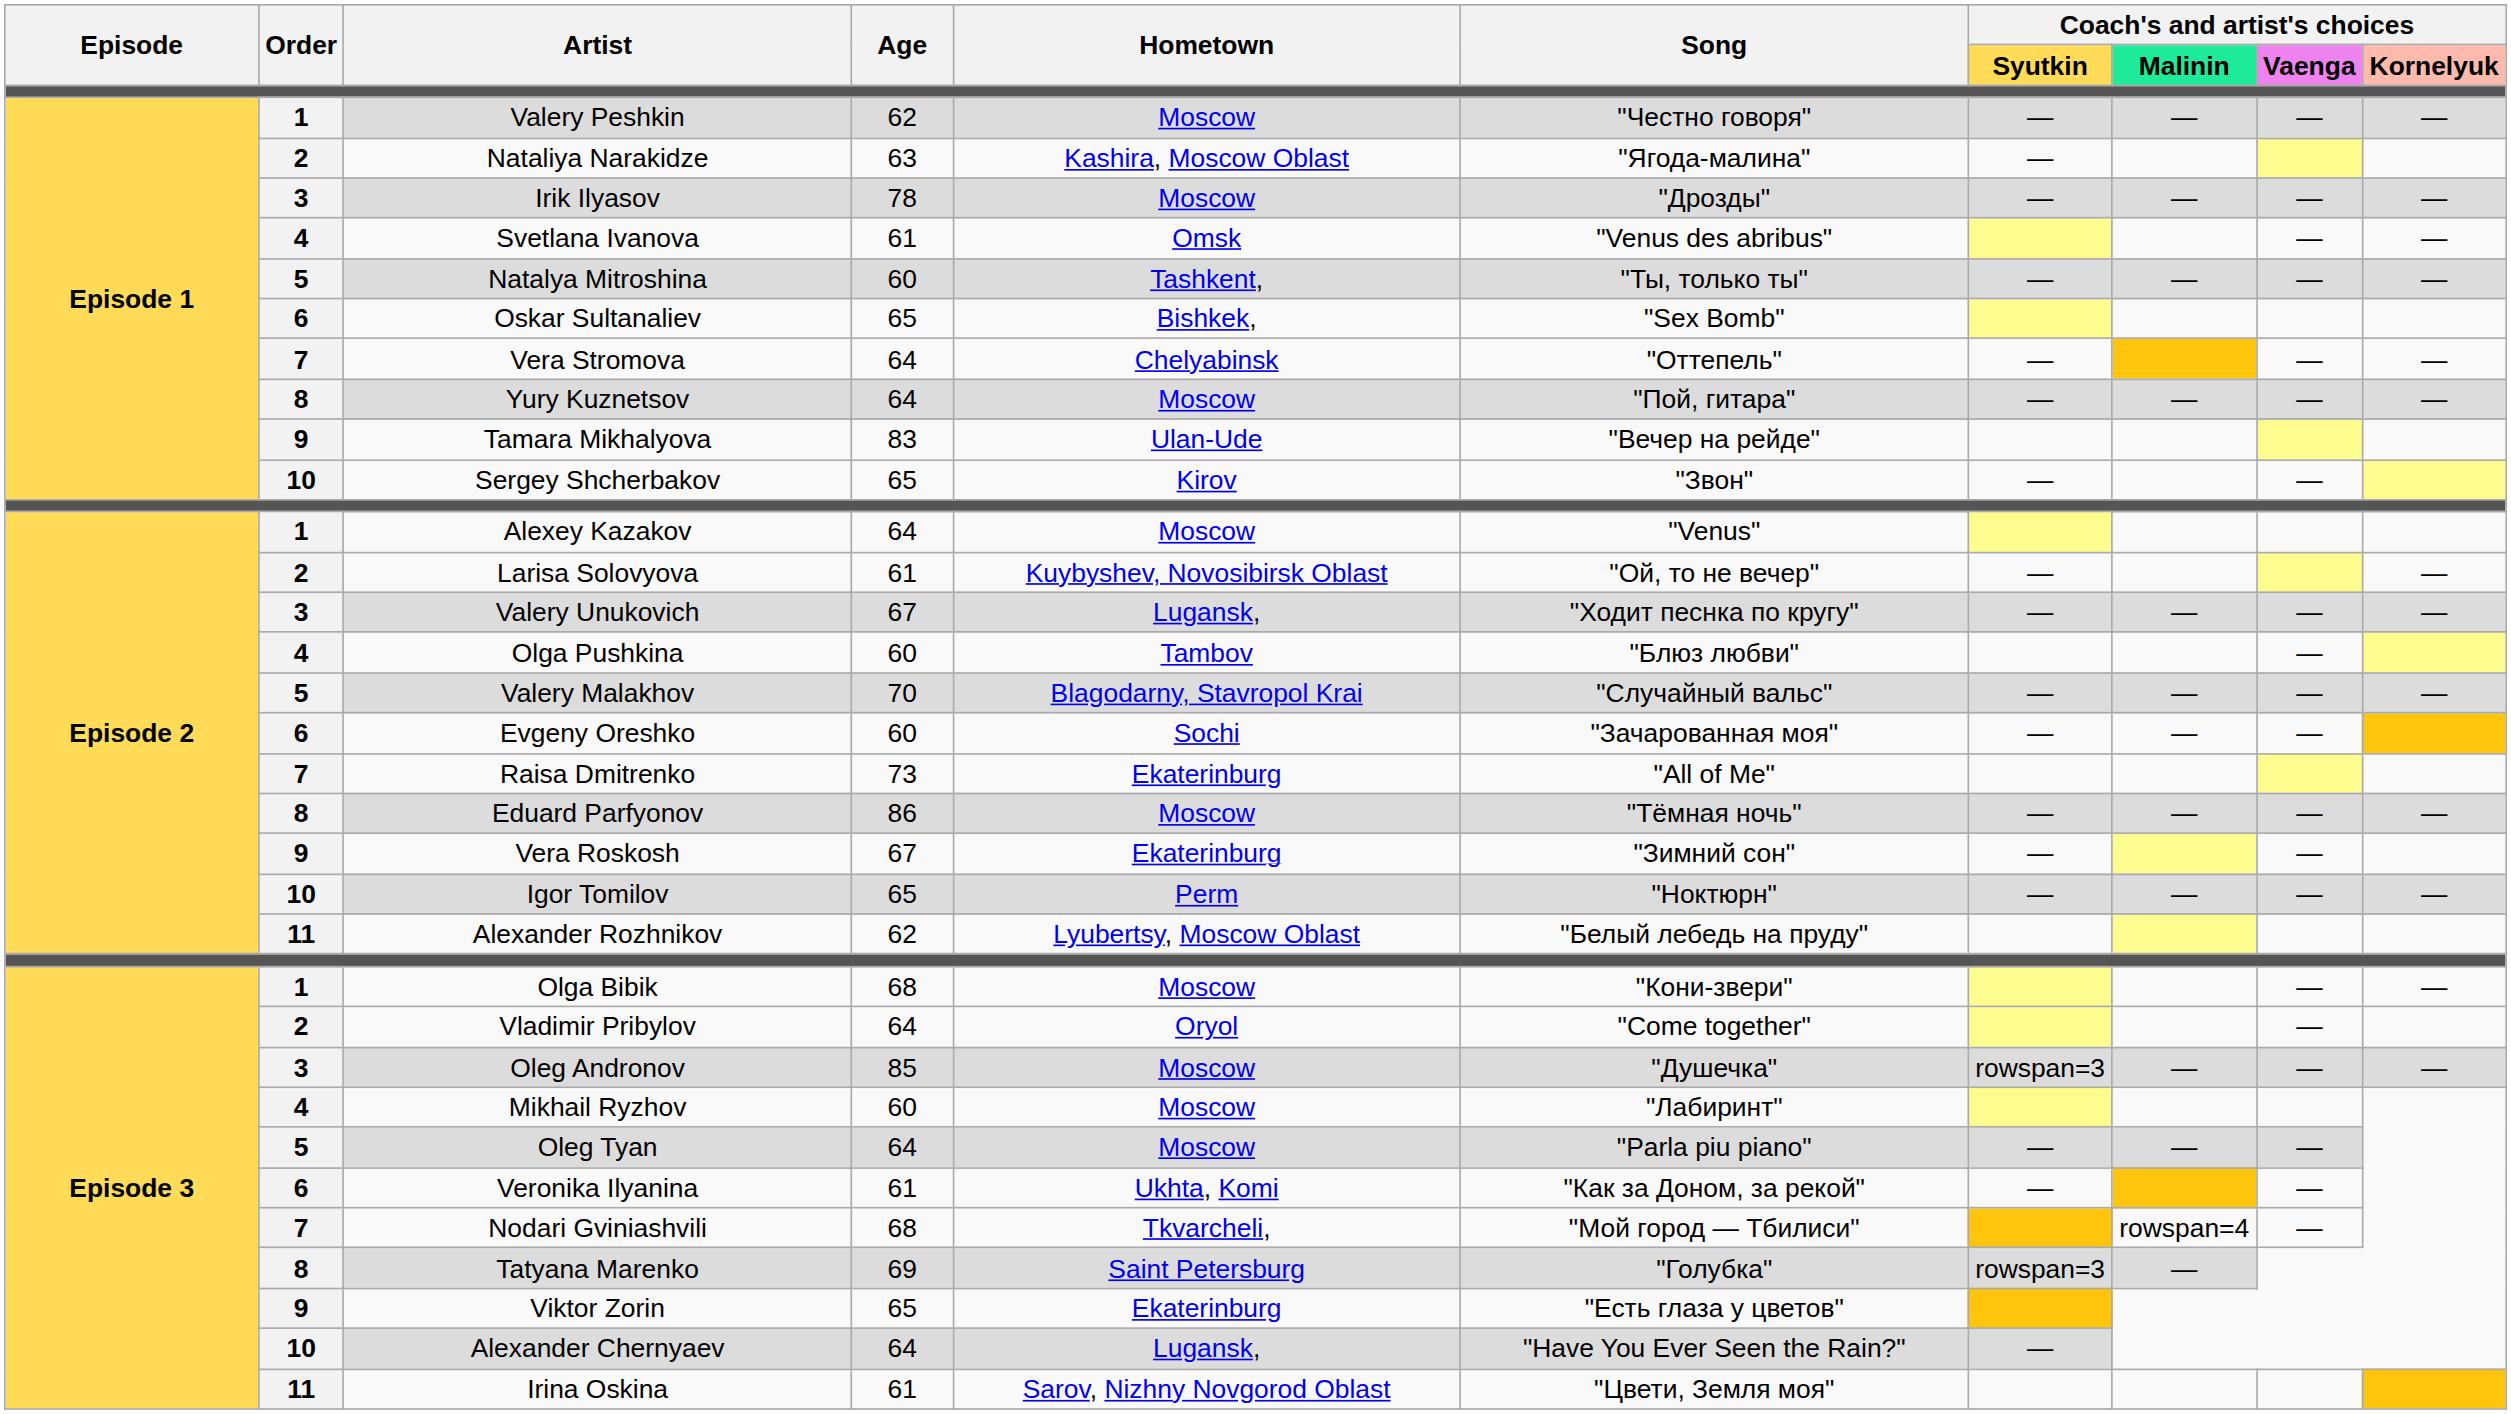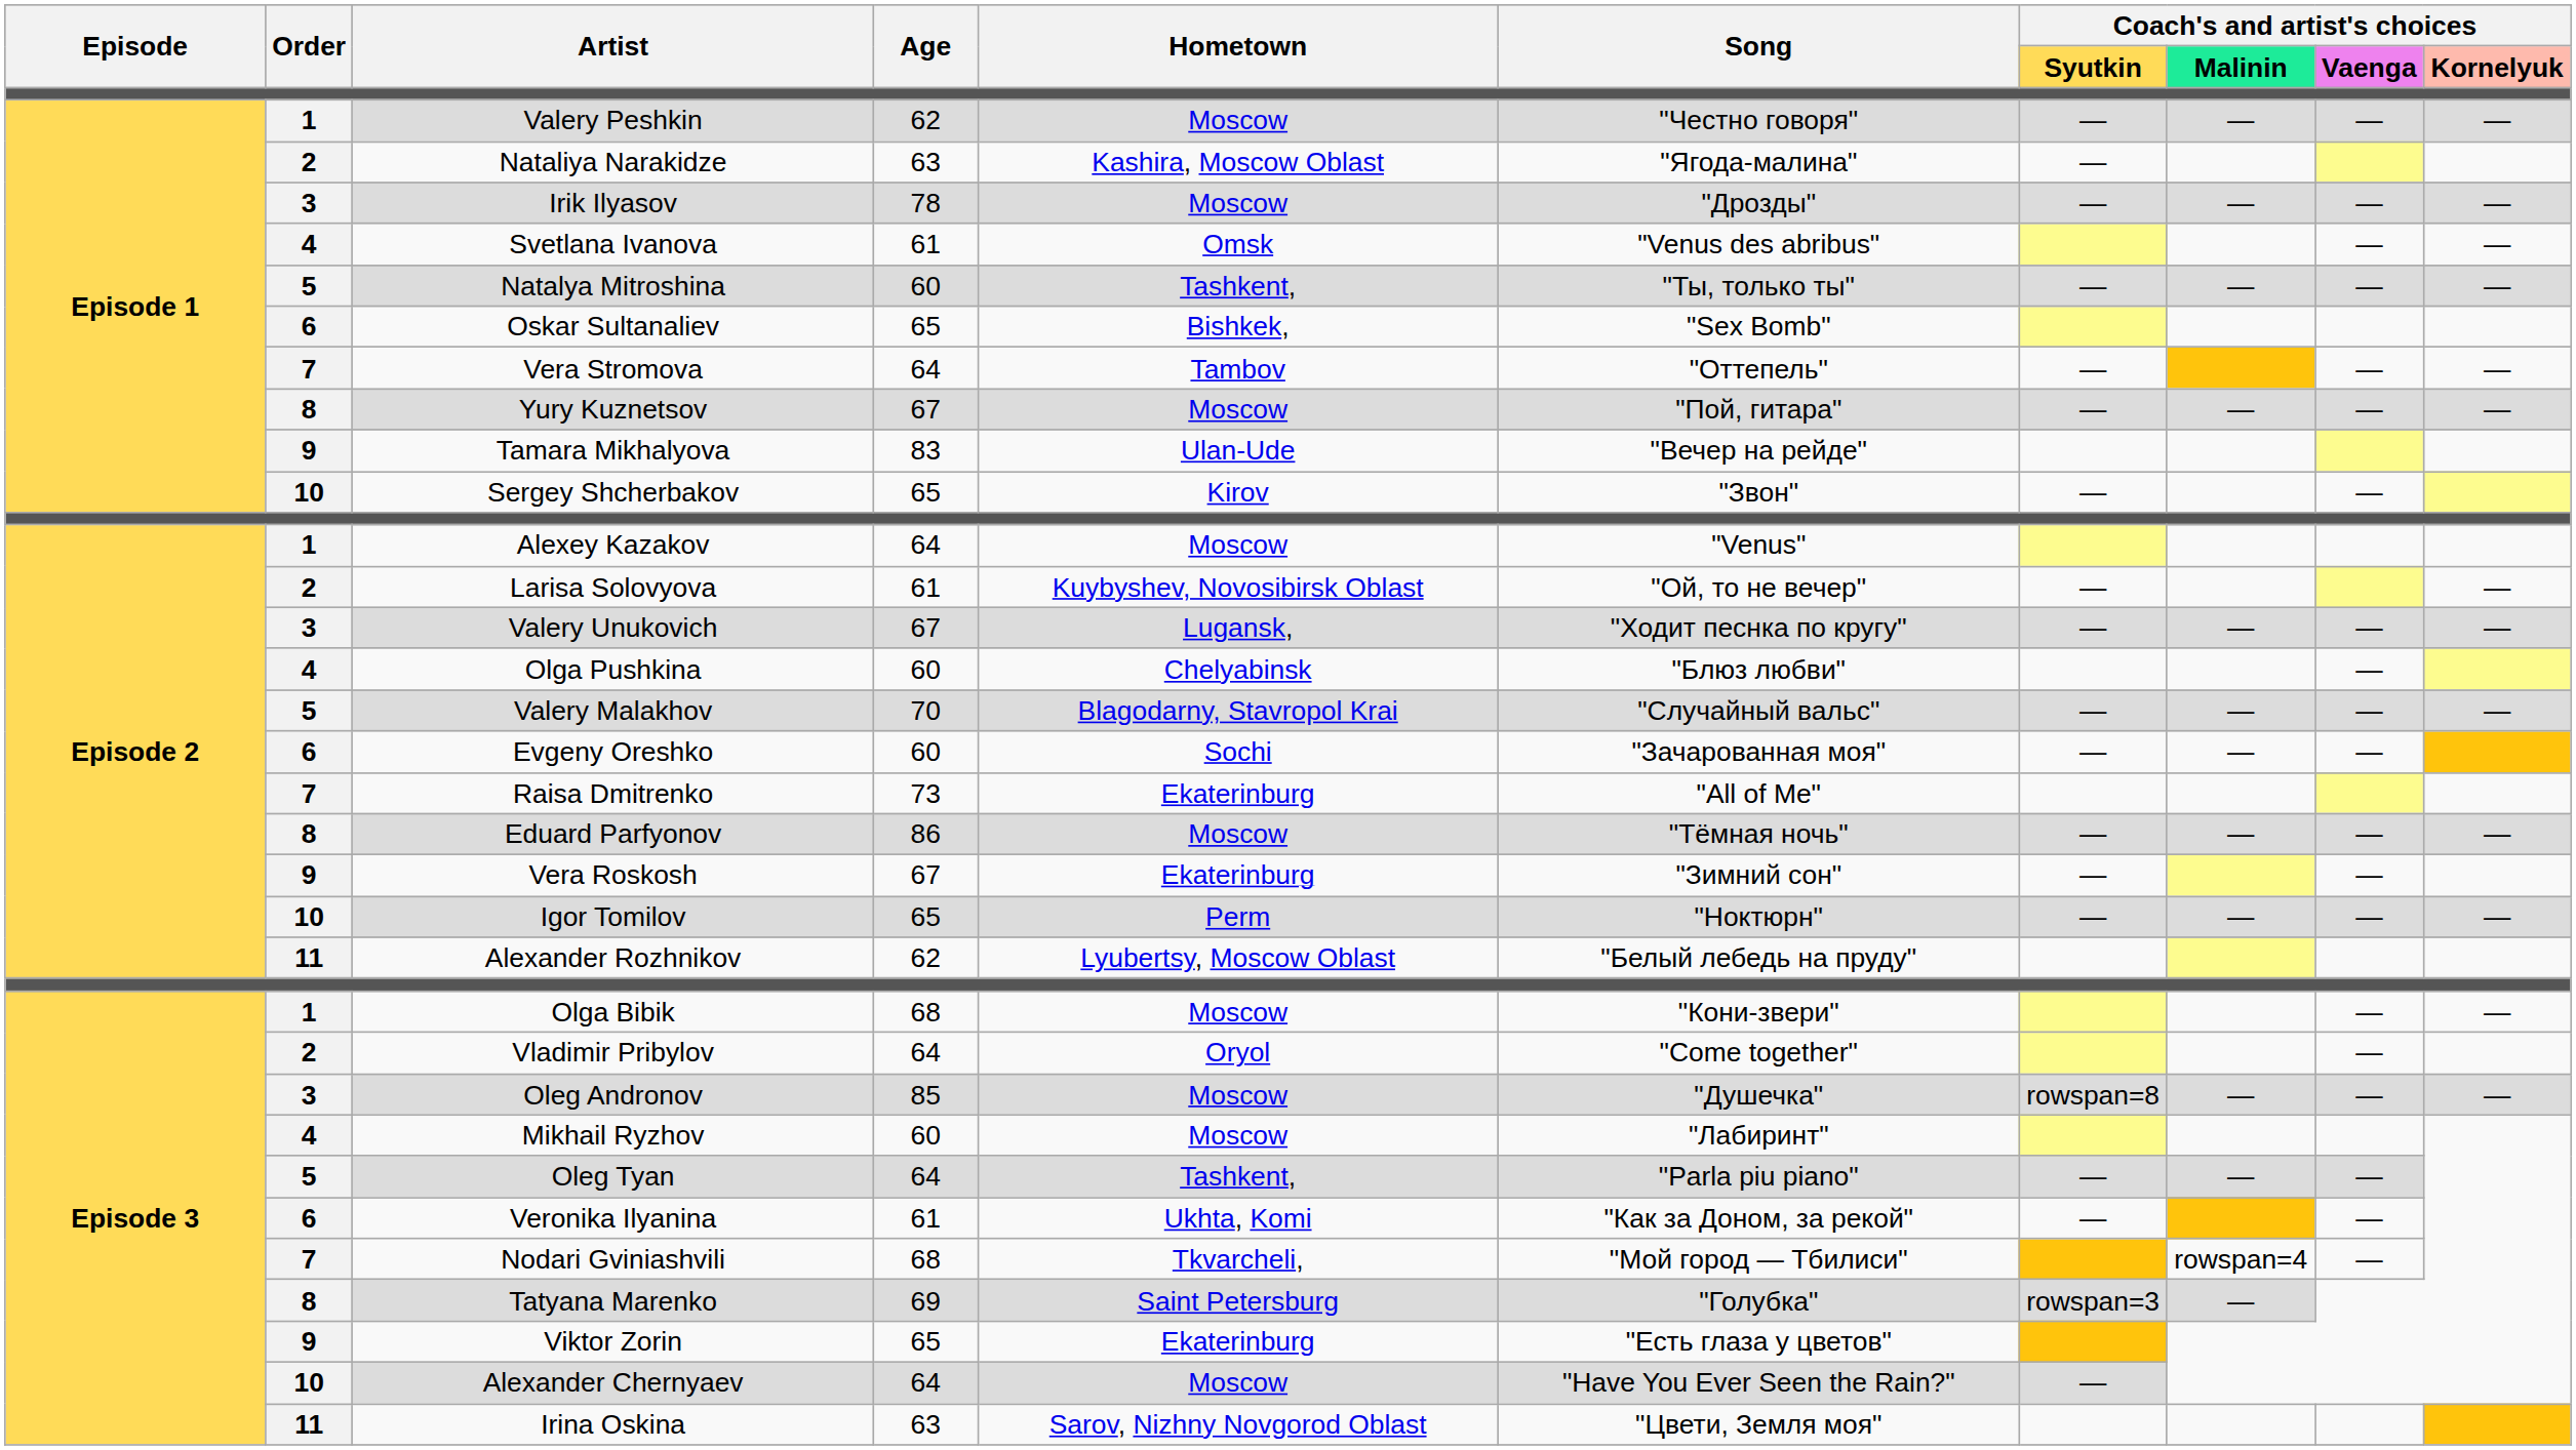Vera Stromova | Hometown: Chelyabinsk -> Tambov
Yury Kuznetsov | Age: 64 -> 67
Olga Pushkina | Hometown: Tambov -> Chelyabinsk
Oleg Andronov | Coach's and artist's choices / Syutkin: rowspan=3 -> rowspan=8
Oleg Tyan | Hometown: Moscow -> Tashkent,
Alexander Chernyaev | Hometown: Lugansk, -> Moscow
Irina Oskina | Age: 61 -> 63
